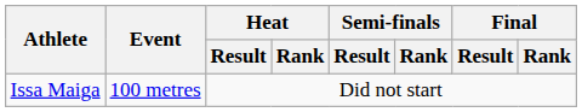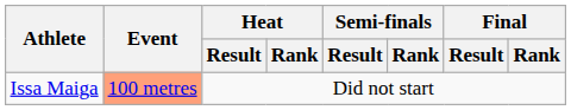Issa Maiga | Event: no background -> lightsalmon background
